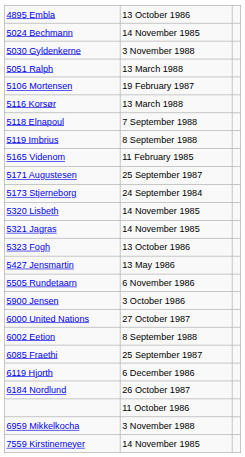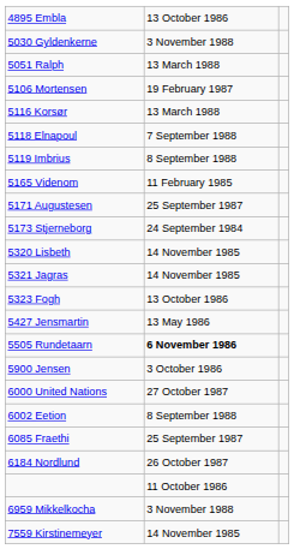- row: 5024 Bechmann | 14 November 1985
5505 Rundetaarn | column 2: normal -> bold
- row: 6119 Hjorth | 6 December 1986
